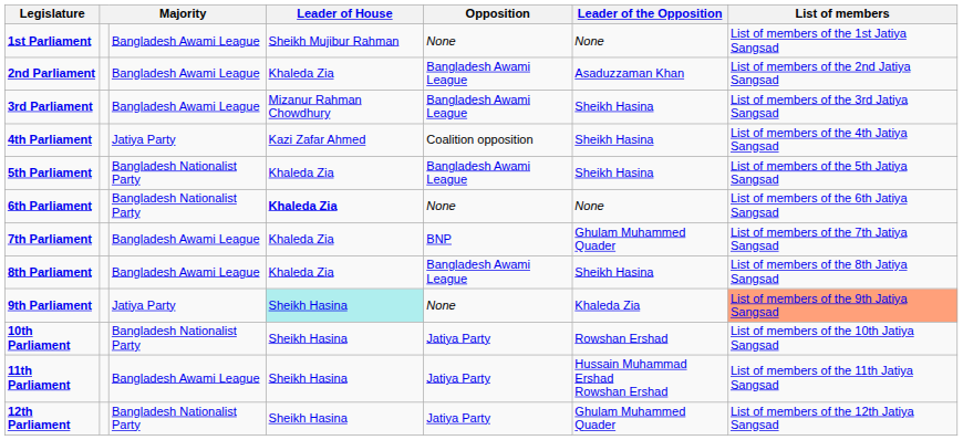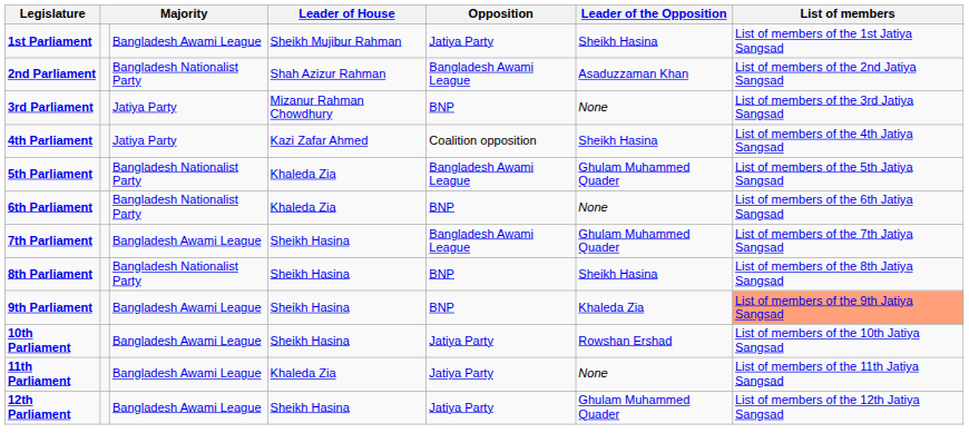1st Parliament | Opposition: None -> Jatiya Party
1st Parliament | Leader of the Opposition: None -> Sheikh Hasina
2nd Parliament | column 3: Bangladesh Awami League -> Bangladesh Nationalist Party
2nd Parliament | Leader of House: Khaleda Zia -> Shah Azizur Rahman
3rd Parliament | column 3: Bangladesh Awami League -> Jatiya Party
3rd Parliament | Opposition: Bangladesh Awami League -> BNP
3rd Parliament | Leader of the Opposition: Sheikh Hasina -> None
5th Parliament | Leader of the Opposition: Sheikh Hasina -> Ghulam Muhammed Quader
6th Parliament | Leader of House: bold -> normal
6th Parliament | Opposition: None -> BNP
7th Parliament | Leader of House: Khaleda Zia -> Sheikh Hasina
7th Parliament | Opposition: BNP -> Bangladesh Awami League
8th Parliament | column 3: Bangladesh Awami League -> Bangladesh Nationalist Party
8th Parliament | Leader of House: Khaleda Zia -> Sheikh Hasina
8th Parliament | Opposition: Bangladesh Awami League -> BNP
9th Parliament | column 3: Jatiya Party -> Bangladesh Awami League
9th Parliament | Leader of House: paleturquoise background -> no background
9th Parliament | Opposition: None -> BNP
10th Parliament | column 3: Bangladesh Nationalist Party -> Bangladesh Awami League
11th Parliament | Leader of House: Sheikh Hasina -> Khaleda Zia
11th Parliament | Leader of the Opposition: Hussain Muhammad Ershad Rowshan Ershad -> None
12th Parliament | column 3: Bangladesh Nationalist Party -> Bangladesh Awami League
